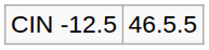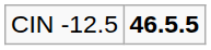CIN -12.5 | column 2: normal -> bold
